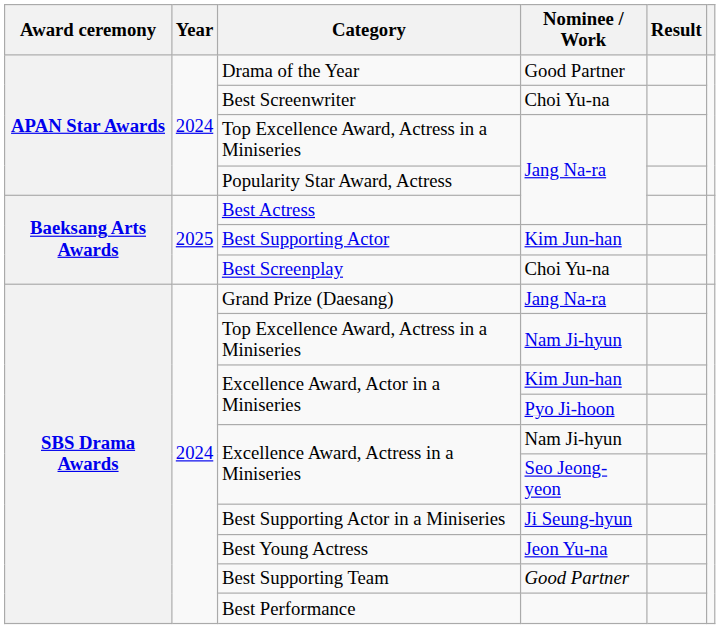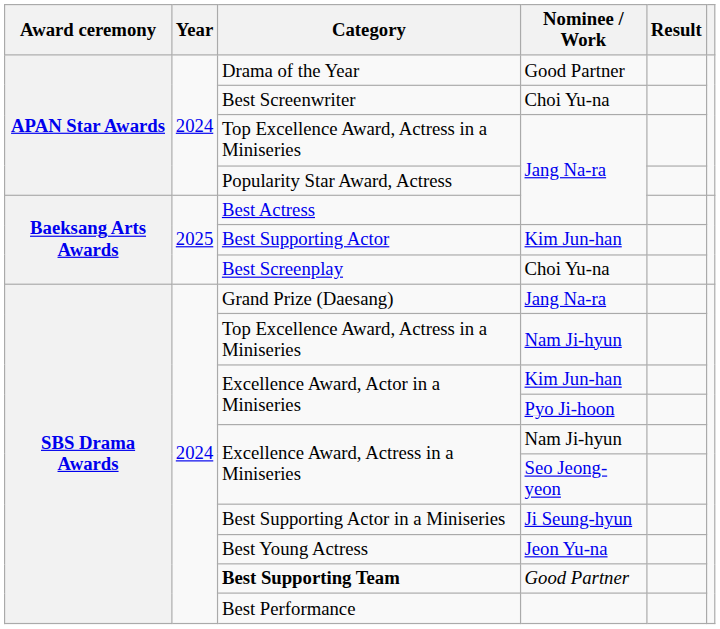Best Supporting Team | Category: normal -> bold
